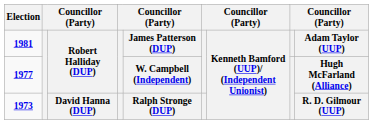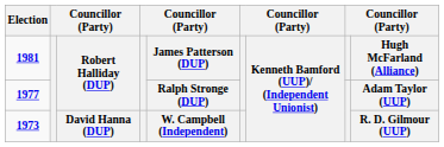1981 | column 9: Adam Taylor (UUP) -> Hugh McFarland (Alliance)
1977 | column 5: W. Campbell (Independent) -> Ralph Stronge (DUP)
1977 | column 9: Hugh McFarland (Alliance) -> Adam Taylor (UUP)
1973 | column 5: Ralph Stronge (DUP) -> W. Campbell (Independent)
